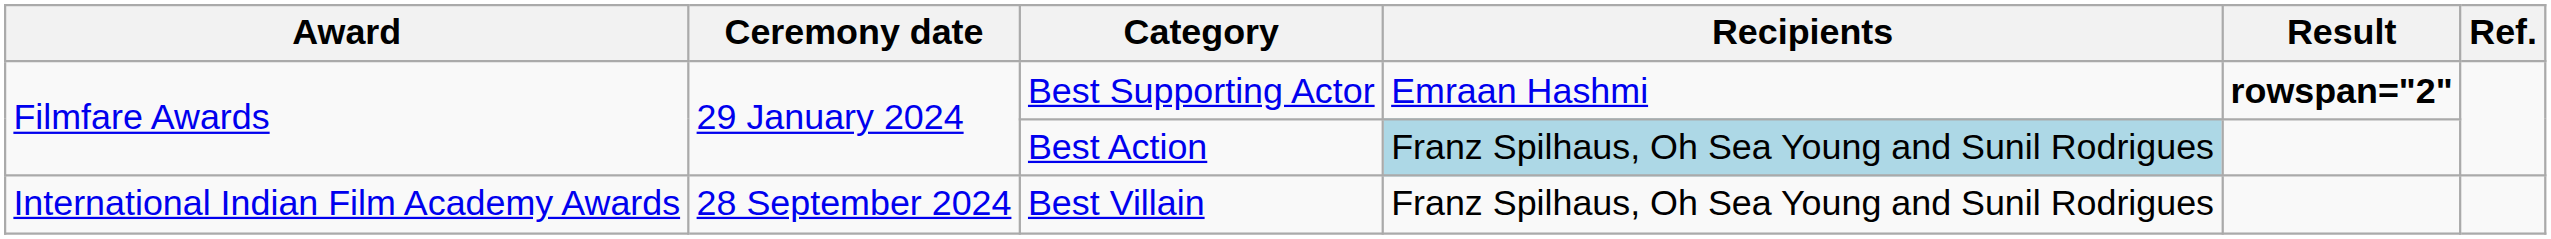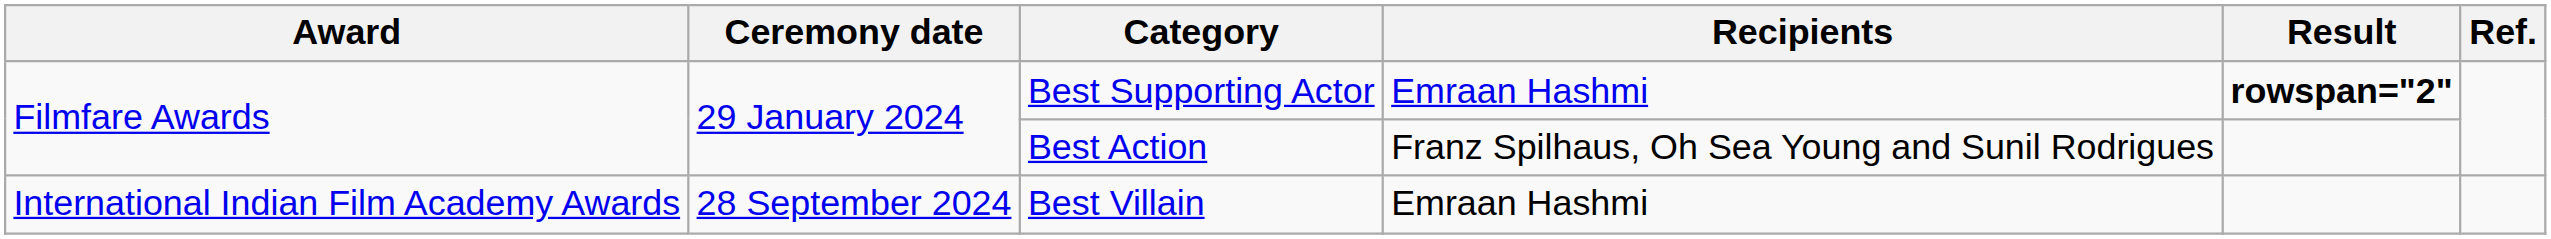Best Action | Recipients: lightblue background -> no background
Best Villain | Recipients: Franz Spilhaus, Oh Sea Young and Sunil Rodrigues -> Emraan Hashmi
